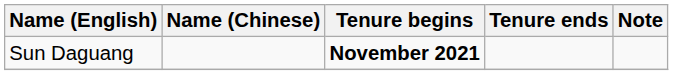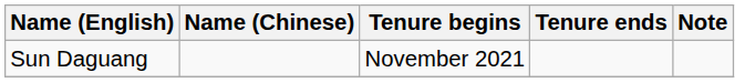Sun Daguang | Tenure begins: bold -> normal
